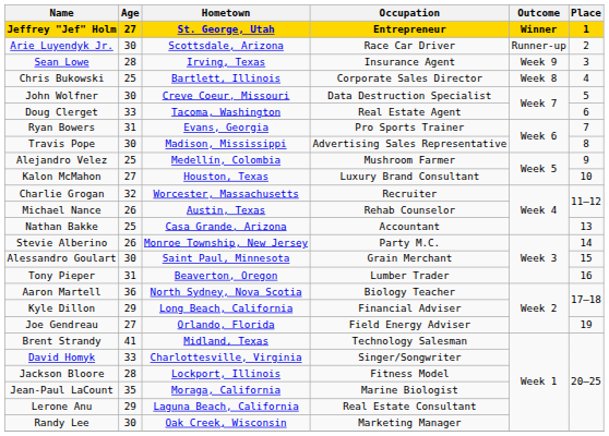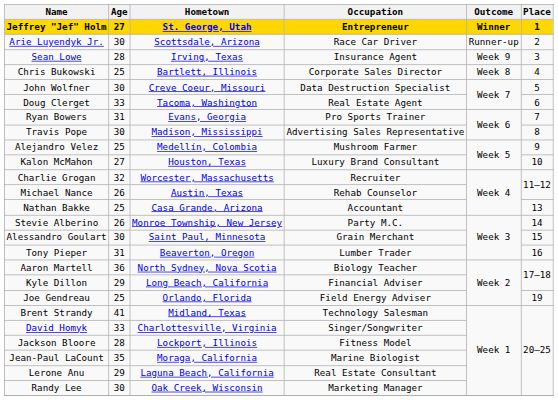Joe Gendreau | Age: 27 -> 25
